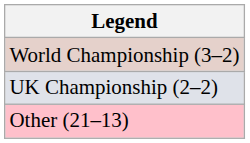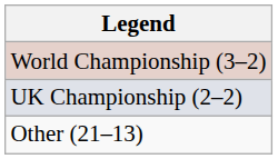row 4 | column 1: pink background -> no background
